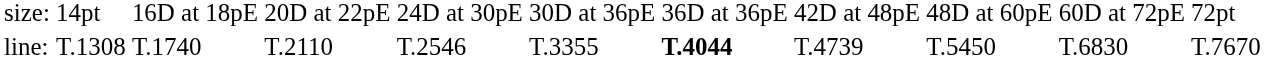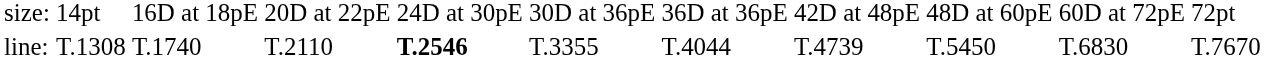line: | column 5: normal -> bold
line: | column 7: bold -> normal
